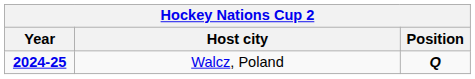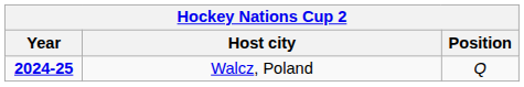Walcz, Poland | Position: bold -> normal
